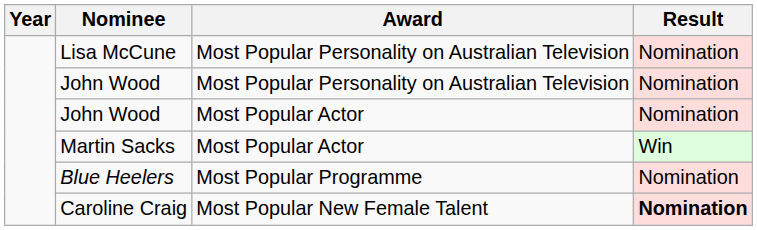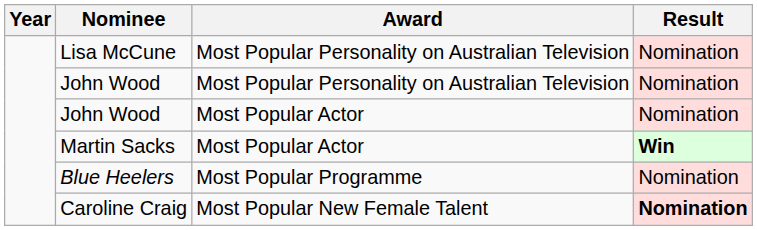Martin Sacks | Result: normal -> bold
